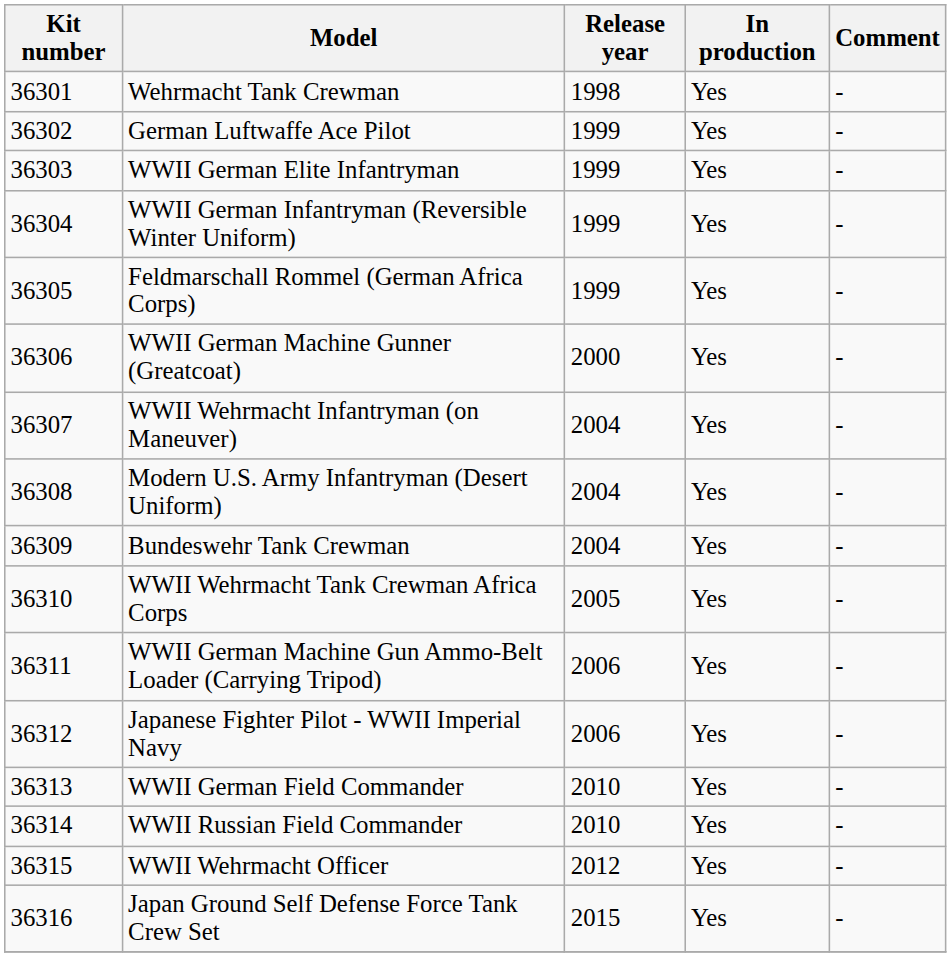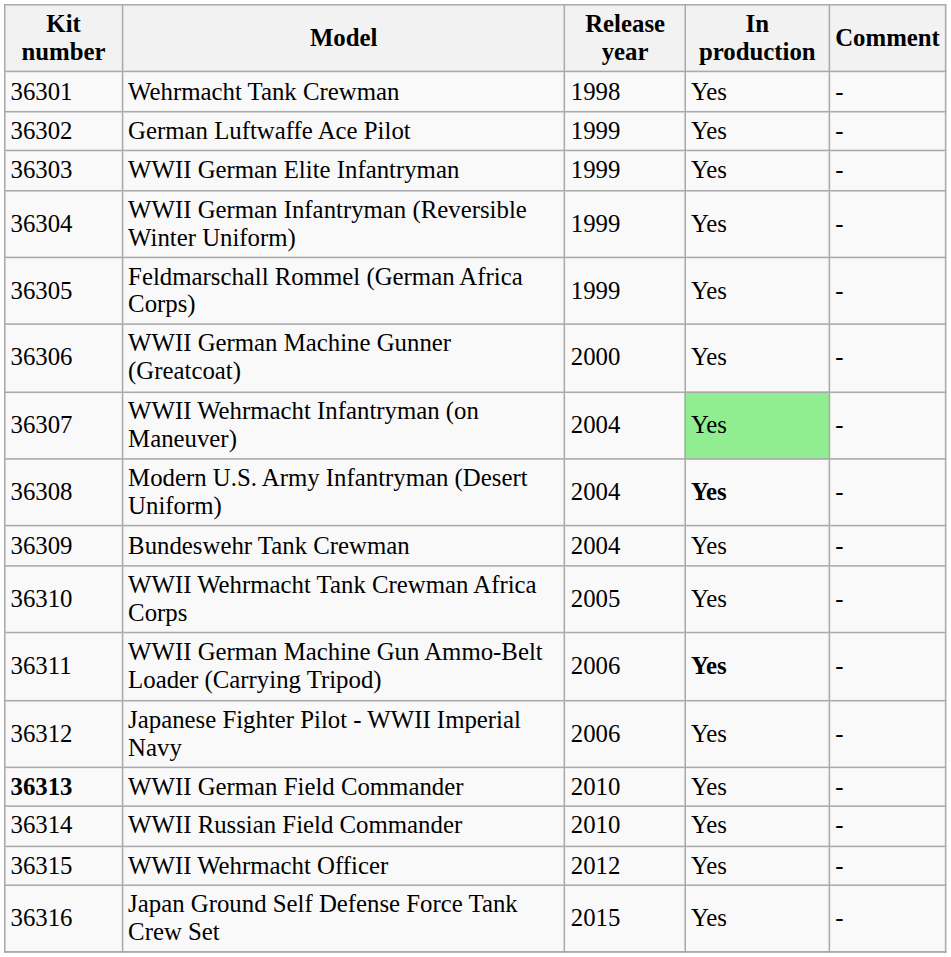WWII Wehrmacht Infantryman (on Maneuver) | In production: no background -> lightgreen background
Modern U.S. Army Infantryman (Desert Uniform) | In production: normal -> bold
WWII German Machine Gun Ammo-Belt Loader (Carrying Tripod) | In production: normal -> bold
WWII German Field Commander | Kit number: normal -> bold
